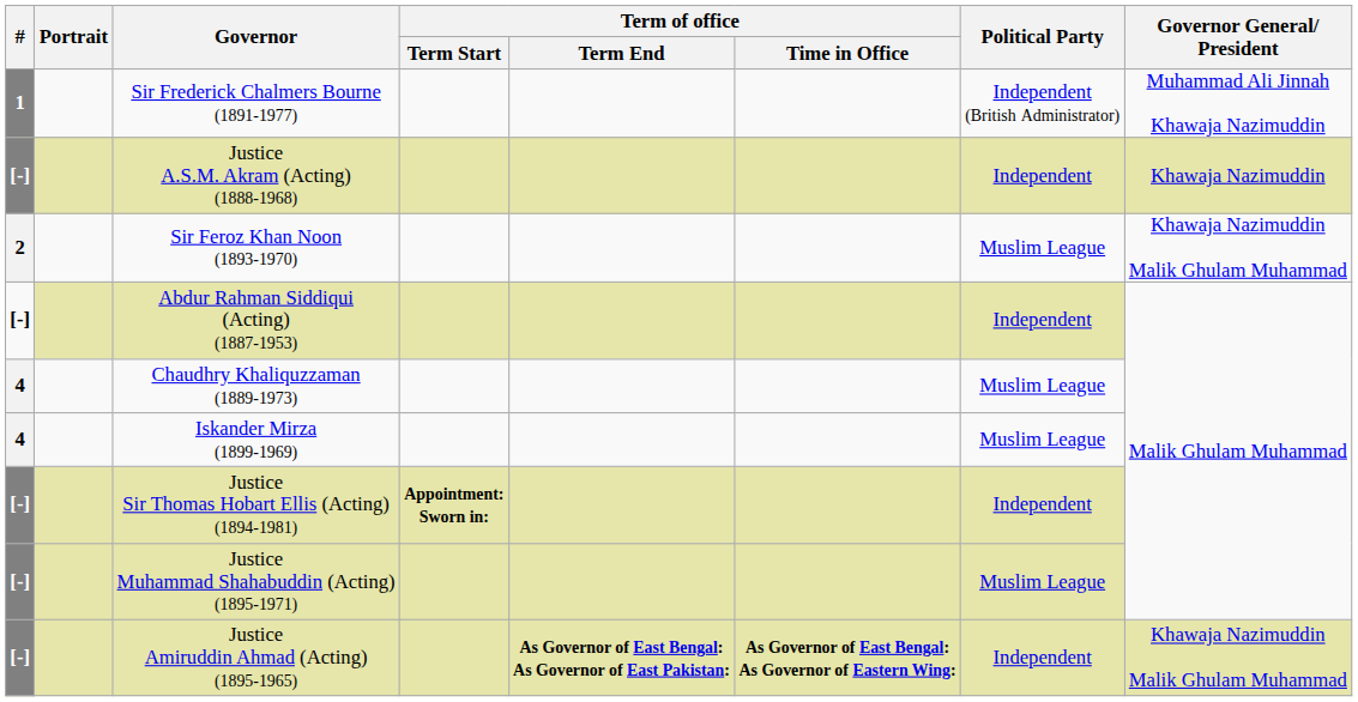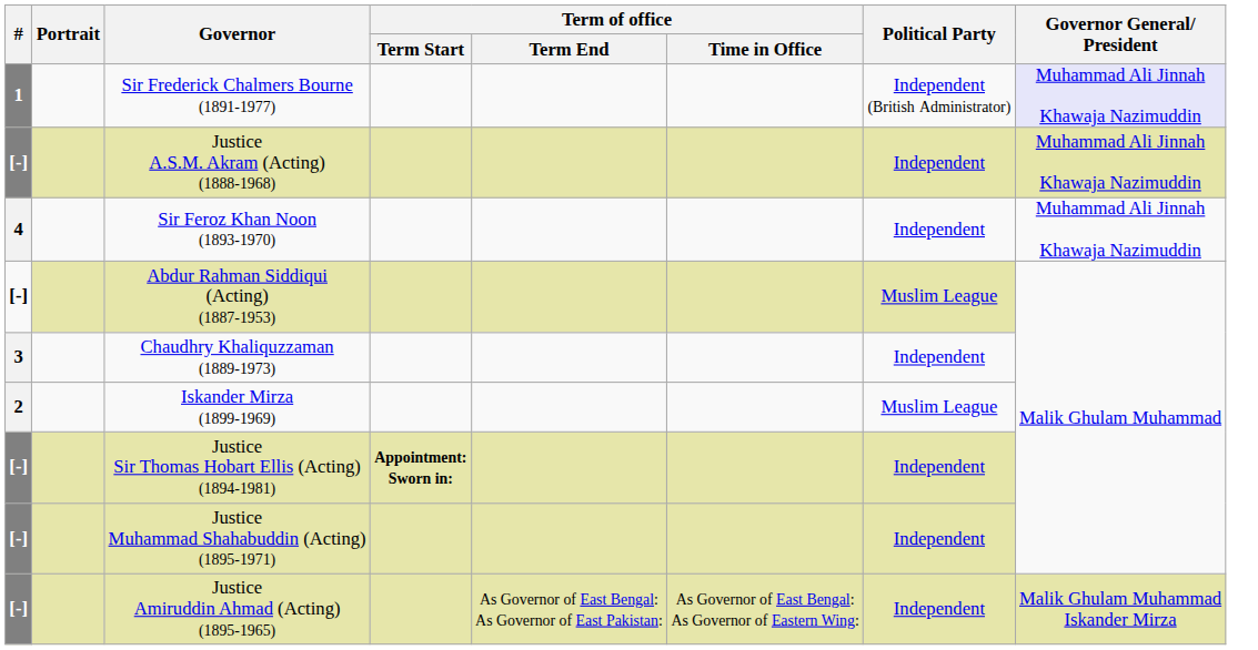Sir Frederick Chalmers Bourne (1891-1977) | Governor General/ President: no background -> lavender background
Justice A.S.M. Akram (Acting) (1888-1968) | Governor General/ President: Khawaja Nazimuddin -> Muhammad Ali Jinnah Khawaja Nazimuddin
Sir Feroz Khan Noon (1893-1970) | #: 2 -> 4
Sir Feroz Khan Noon (1893-1970) | Political Party: Muslim League -> Independent
Sir Feroz Khan Noon (1893-1970) | Governor General/ President: Khawaja Nazimuddin Malik Ghulam Muhammad -> Muhammad Ali Jinnah Khawaja Nazimuddin
Abdur Rahman Siddiqui (Acting) (1887-1953) | Political Party: Independent -> Muslim League
Chaudhry Khaliquzzaman (1889-1973) | #: 4 -> 3
Chaudhry Khaliquzzaman (1889-1973) | Political Party: Muslim League -> Independent
Iskander Mirza (1899-1969) | #: 4 -> 2
Justice Muhammad Shahabuddin (Acting) (1895-1971) | Political Party: Muslim League -> Independent
Justice Amiruddin Ahmad (Acting) (1895-1965) | Term of office / Term End: bold -> normal
Justice Amiruddin Ahmad (Acting) (1895-1965) | Term of office / Time in Office: bold -> normal
Justice Amiruddin Ahmad (Acting) (1895-1965) | Governor General/ President: Khawaja Nazimuddin Malik Ghulam Muhammad -> Malik Ghulam Muhammad Iskander Mirza
